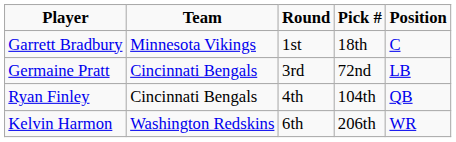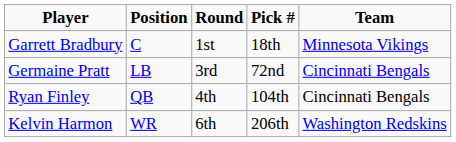columns swapped: Team <-> Position
